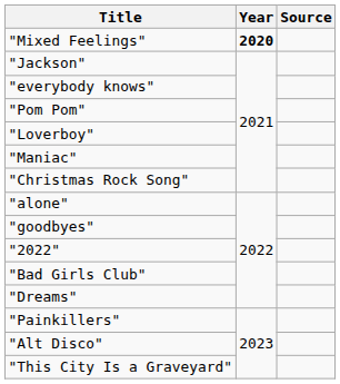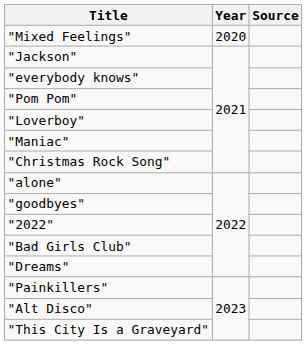"Mixed Feelings" | Year: bold -> normal
